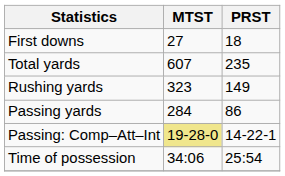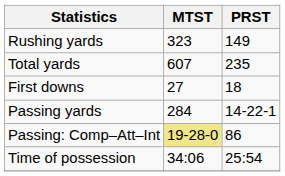rows swapped: First downs <-> Rushing yards
Passing yards | PRST: 86 -> 14-22-1
Passing: Comp–Att–Int | PRST: 14-22-1 -> 86
